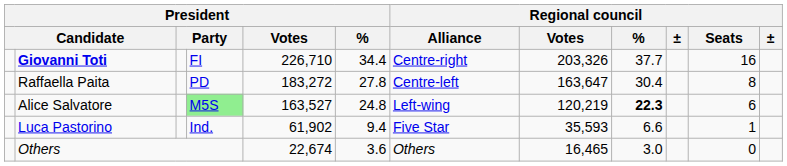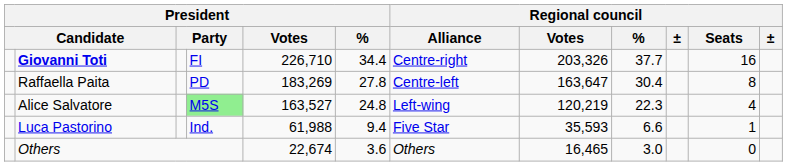Raffaella Paita | President / Votes: 183,272 -> 183,269
Alice Salvatore | Regional council / %: bold -> normal
Alice Salvatore | Regional council / Seats: 6 -> 4
Luca Pastorino | President / Votes: 61,902 -> 61,988
